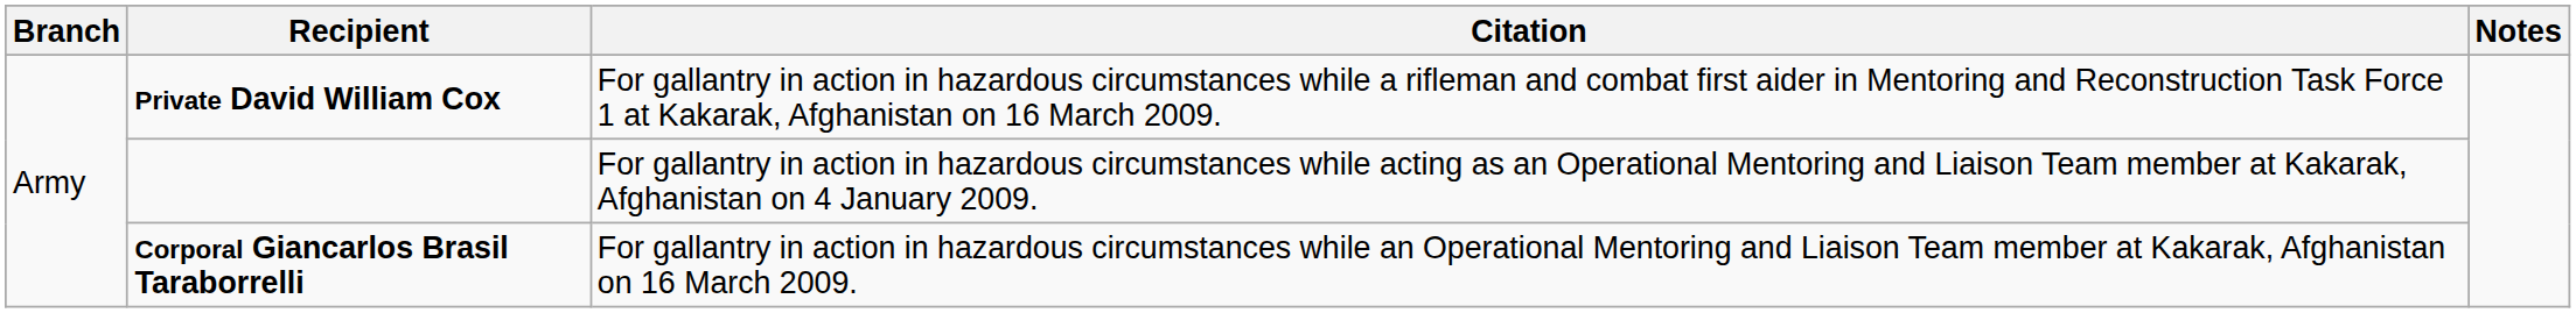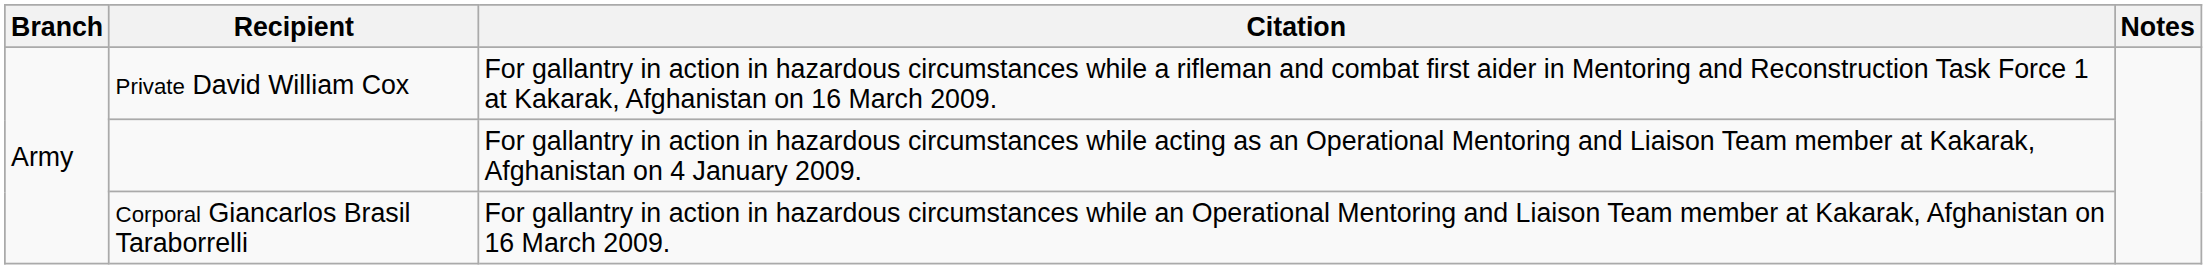Private David William Cox | Recipient: bold -> normal
Corporal Giancarlos Brasil Taraborrelli | Recipient: bold -> normal
